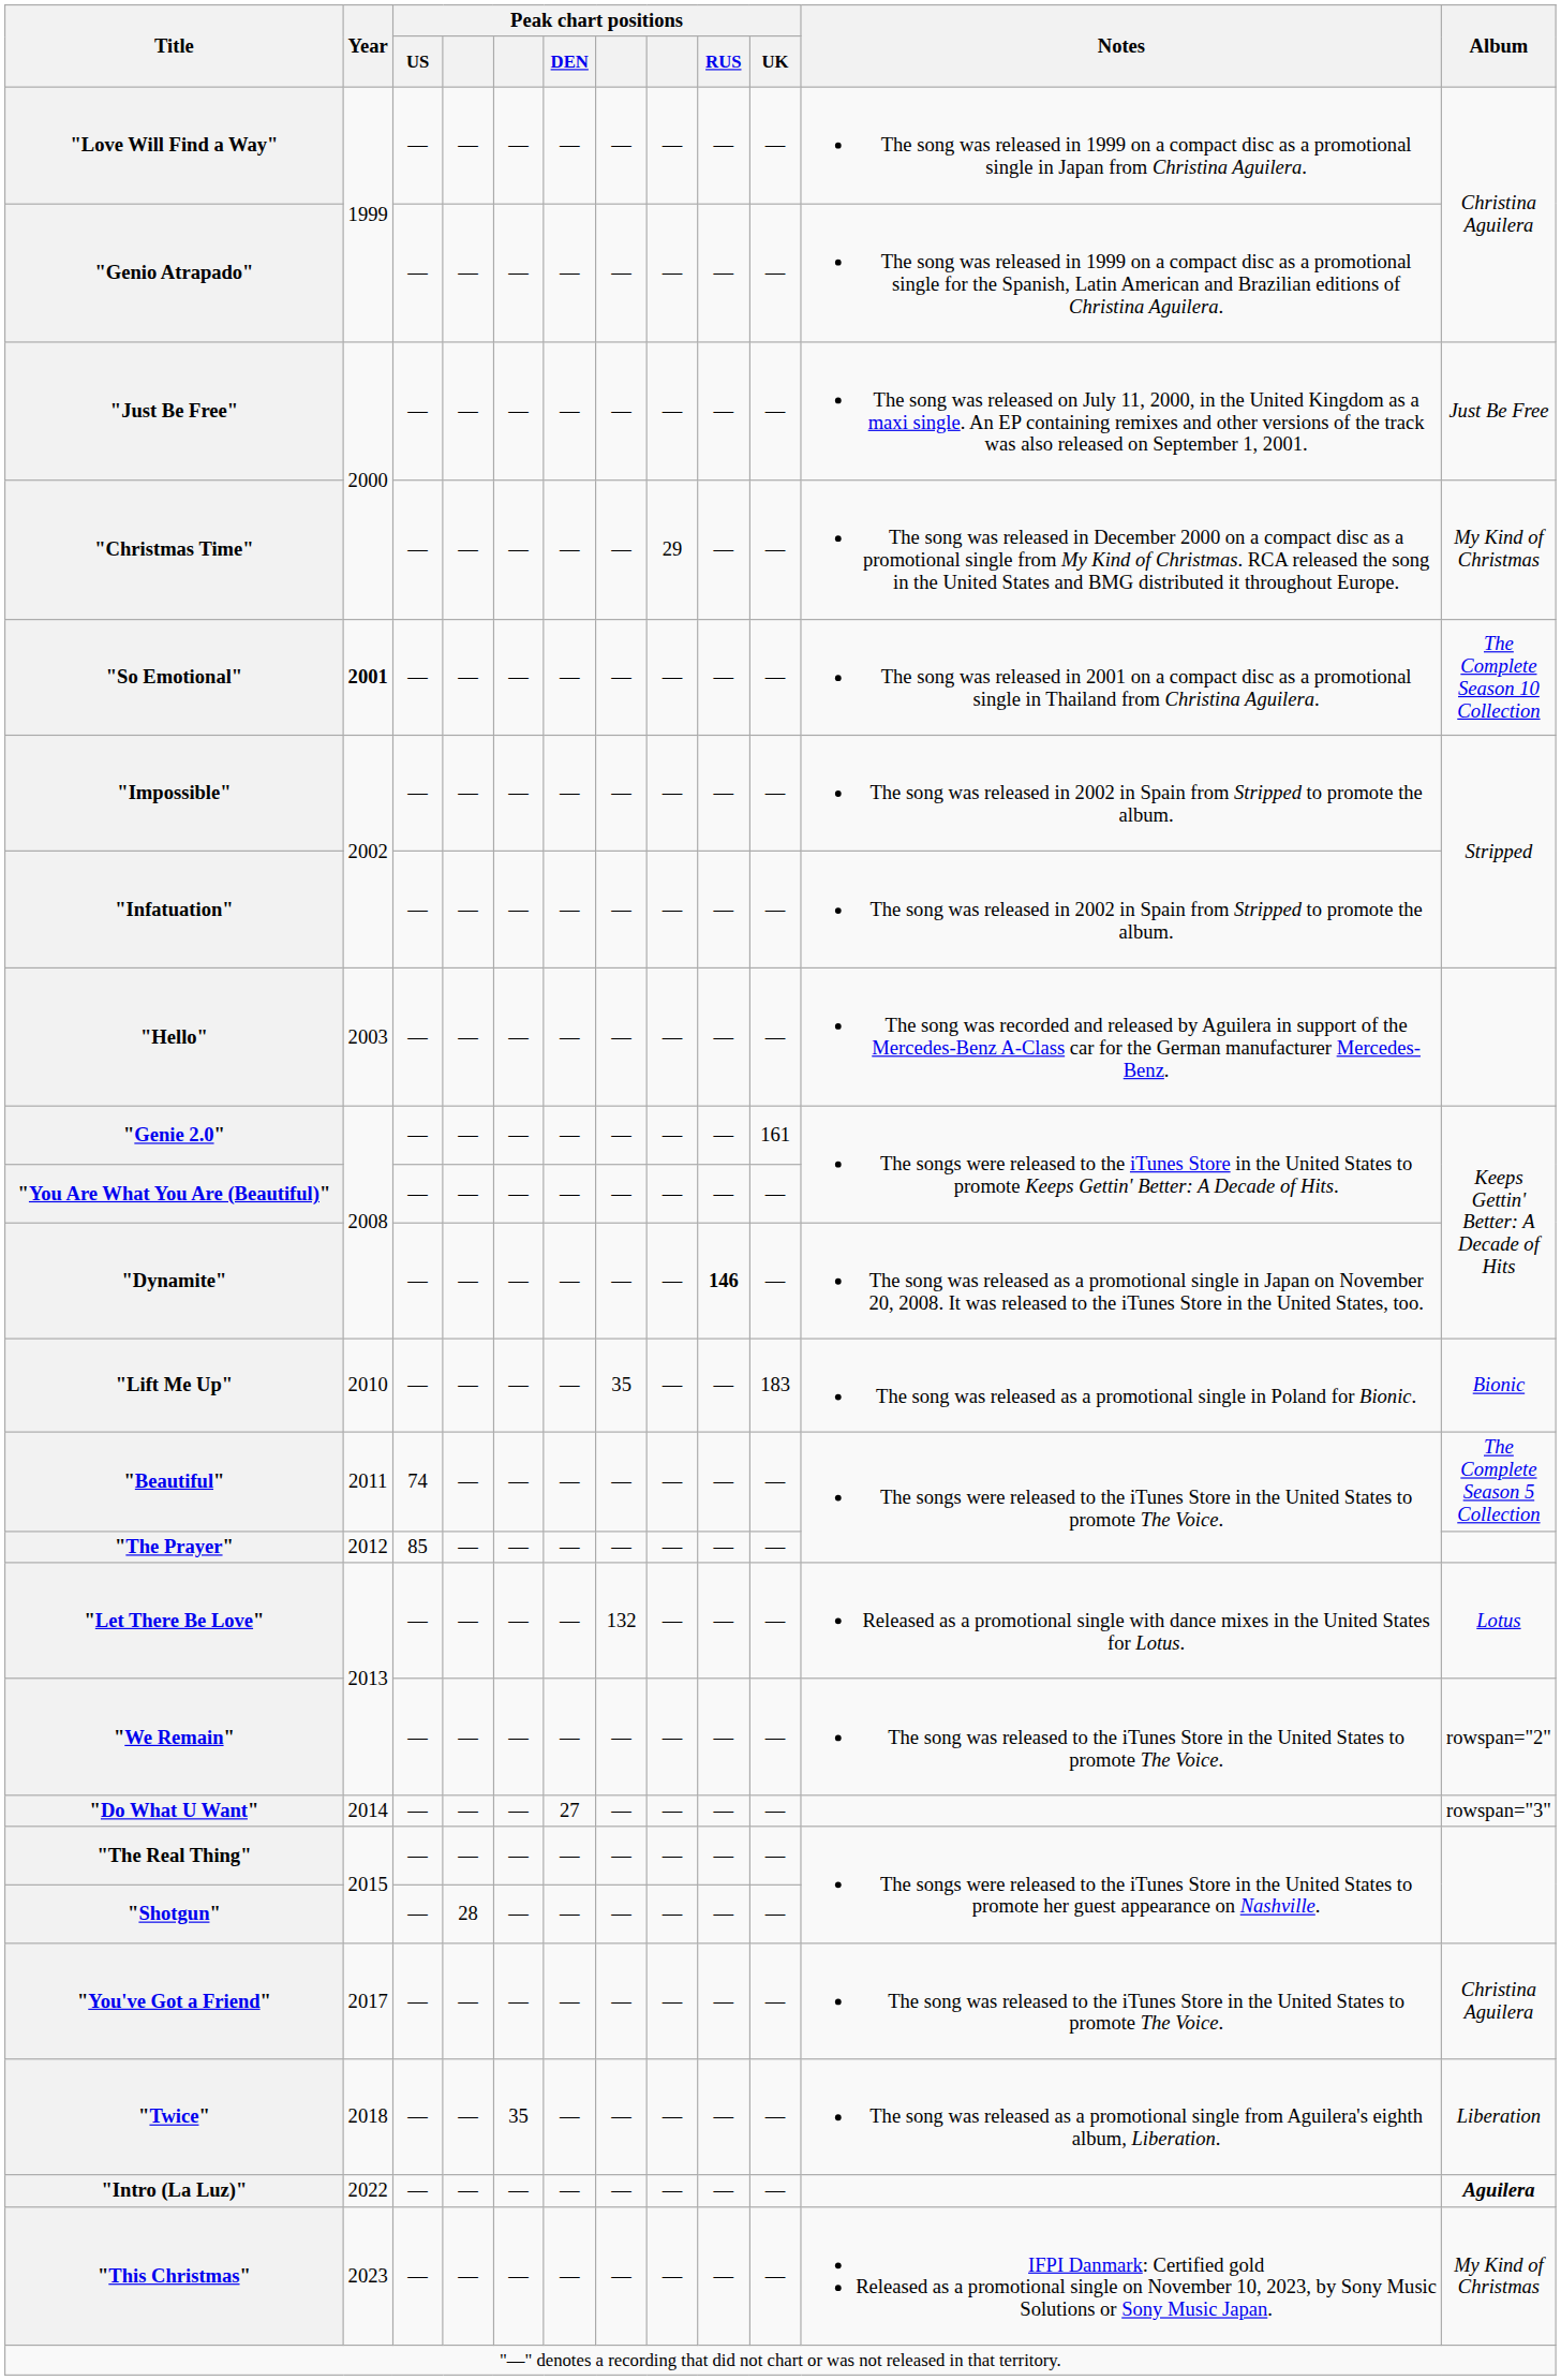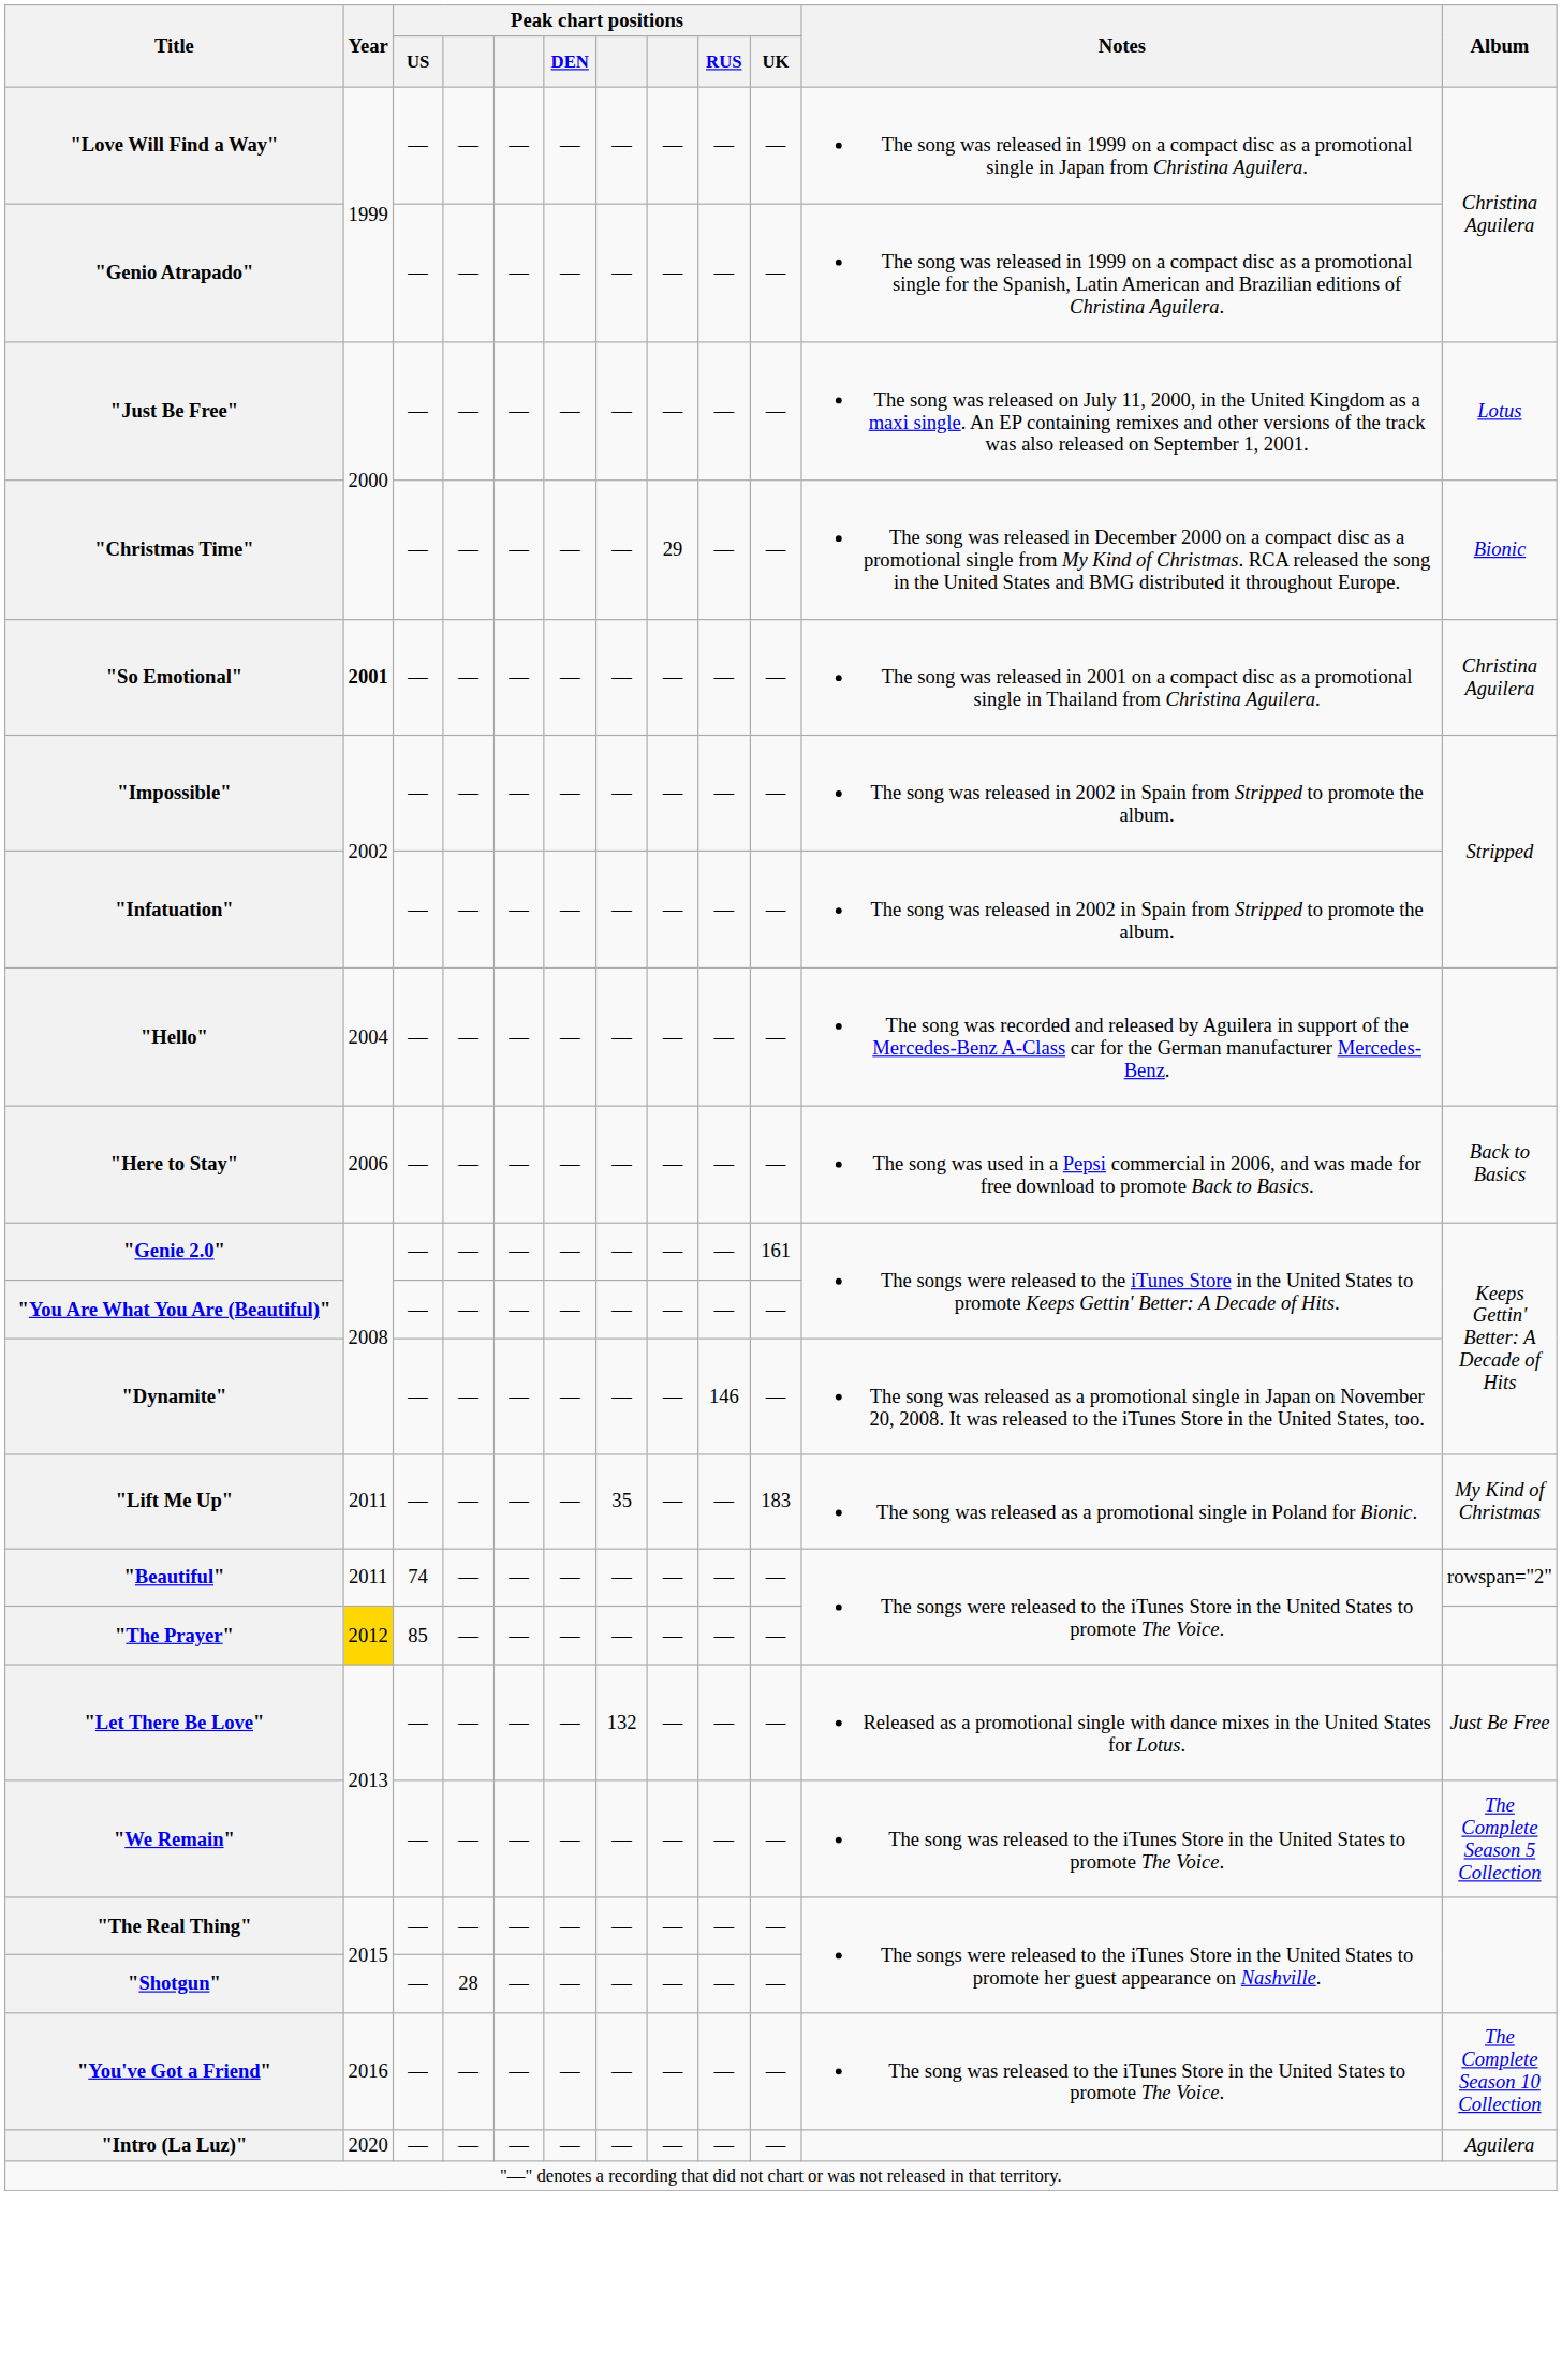"Just Be Free" | Album: Just Be Free -> Lotus
"Christmas Time" | Album: My Kind of Christmas -> Bionic
"So Emotional" | Album: The Complete Season 10 Collection -> Christina Aguilera
"Hello" | Year: 2003 -> 2004
+ row: "Here to Stay" | 2006 | — | — | — | — | — | — | — | — | The song was used in a Pepsi commercial in 2006, and was made for free download to promote Back to Basics. | Back to Basics
"Dynamite" | Peak chart positions / RUS: bold -> normal
"Lift Me Up" | Year: 2010 -> 2011
"Lift Me Up" | Album: Bionic -> My Kind of Christmas
"Beautiful" | Album: The Complete Season 5 Collection -> rowspan="2"
"The Prayer" | Year: no background -> gold background
"Let There Be Love" | Album: Lotus -> Just Be Free
"We Remain" | Album: rowspan="2" -> The Complete Season 5 Collection
- row: "Do What U Want" | 2014 | — | — | — | 27 | — | — | — | — | rowspan="3"
"You've Got a Friend" | Year: 2017 -> 2016
"You've Got a Friend" | Album: Christina Aguilera -> The Complete Season 10 Collection
- row: "Twice" | 2018 | — | — | 35 | — | — | — | — | — | The song was released as a promotional single from Aguilera's eighth album, Liberation. | Liberation
"Intro (La Luz)" | Year: 2022 -> 2020
"Intro (La Luz)" | Album: bold -> normal
- row: "This Christmas" | 2023 | — | — | — | — | — | — | — | — | IFPI Danmark: Certified gold Released as a promotional single on November 10, 2023, by Sony Music Solutions or Sony Music Japan. | My Kind of Christmas
